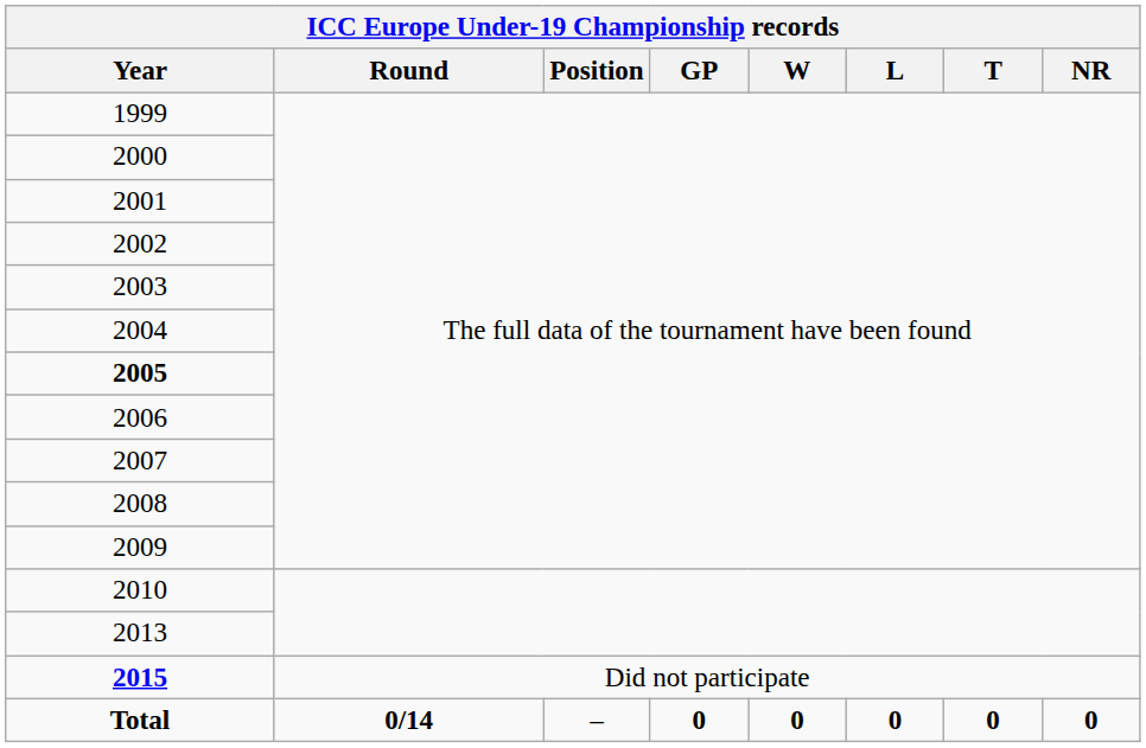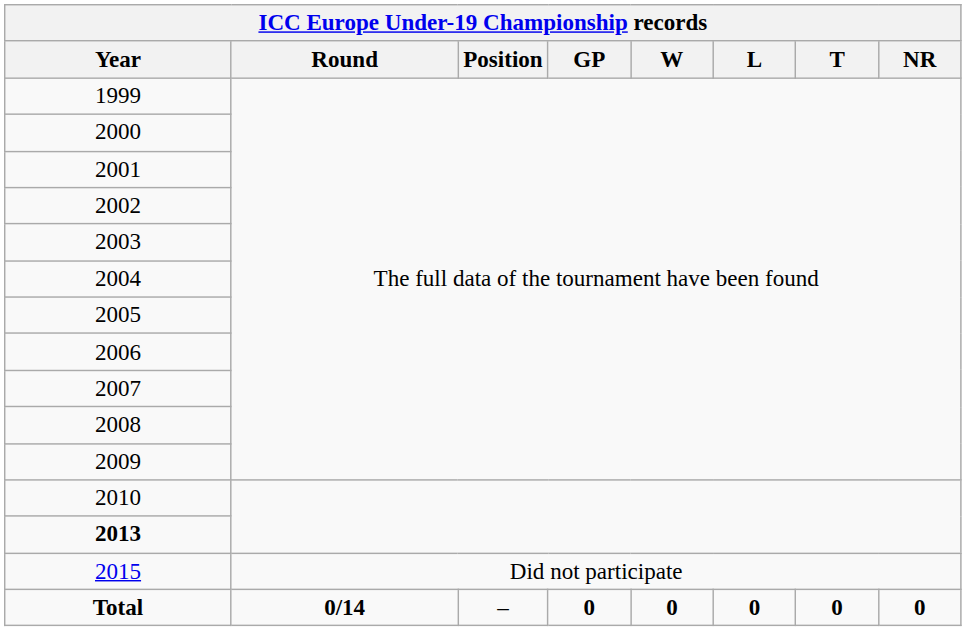2005 | Year: bold -> normal
2013 | Year: normal -> bold
2015 | Year: bold -> normal
